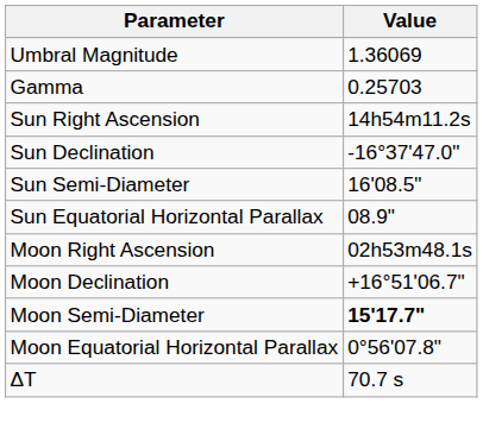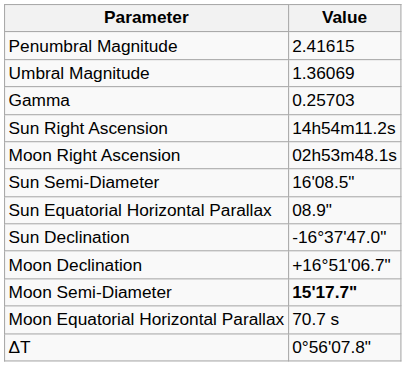+ row: Penumbral Magnitude | 2.41615
rows swapped: Sun Declination <-> Moon Right Ascension
Moon Equatorial Horizontal Parallax | Value: 0°56'07.8" -> 70.7 s
ΔT | Value: 70.7 s -> 0°56'07.8"
